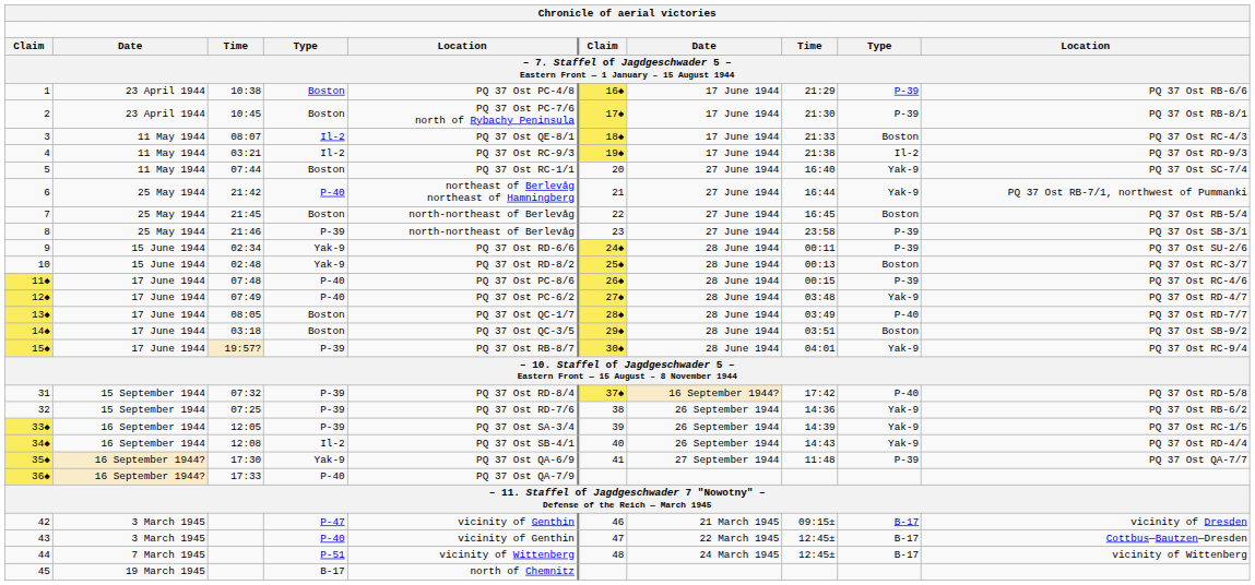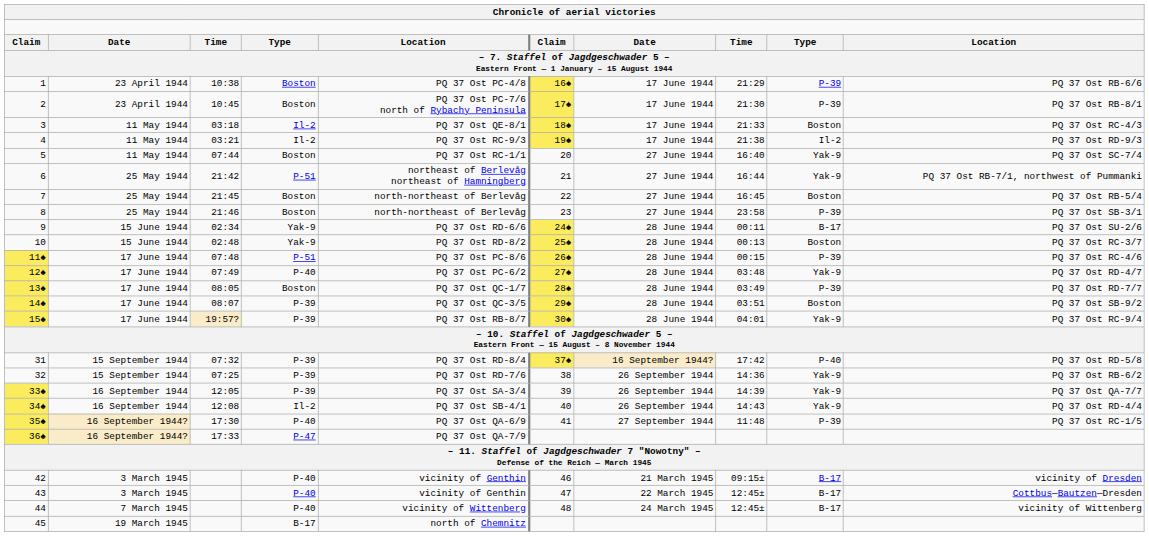3 | column 3: 08:07 -> 03:18
6 | column 4: P-40 -> P-51
8 | column 4: P-39 -> Boston
9 | column 9: P-39 -> B-17
11♠ | column 4: P-40 -> P-51
13♠ | column 9: P-40 -> P-39
14♠ | column 3: 03:18 -> 08:07
14♠ | column 4: Boston -> P-39
33♠ | column 10: PQ 37 Ost RC-1/5 -> PQ 37 Ost QA-7/7
35♠ | column 4: Yak-9 -> P-40
35♠ | column 10: PQ 37 Ost QA-7/7 -> PQ 37 Ost RC-1/5
36♠ | column 4: P-40 -> P-47
42 | column 4: P-47 -> P-40
44 | column 4: P-51 -> P-40
